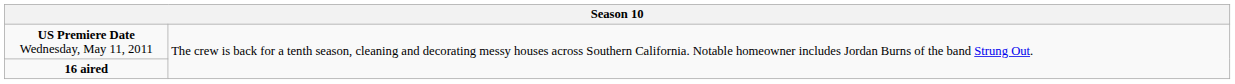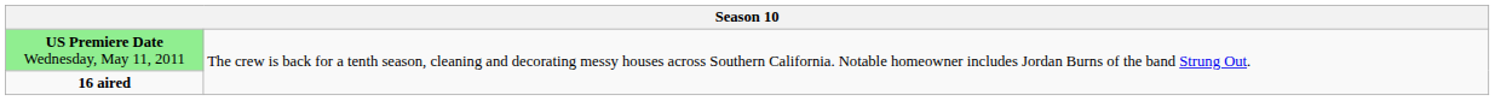US Premiere Date Wednesday, May 11, 2011 | column 1: no background -> lightgreen background
